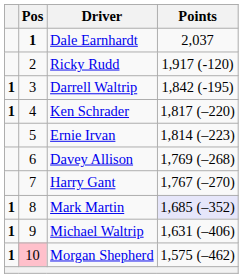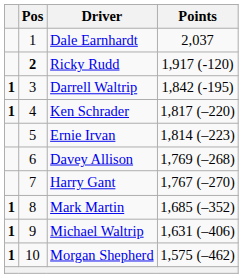Dale Earnhardt | Pos: bold -> normal
Ricky Rudd | Pos: normal -> bold
Mark Martin | Points: lavender background -> no background
Morgan Shepherd | Pos: pink background -> no background
